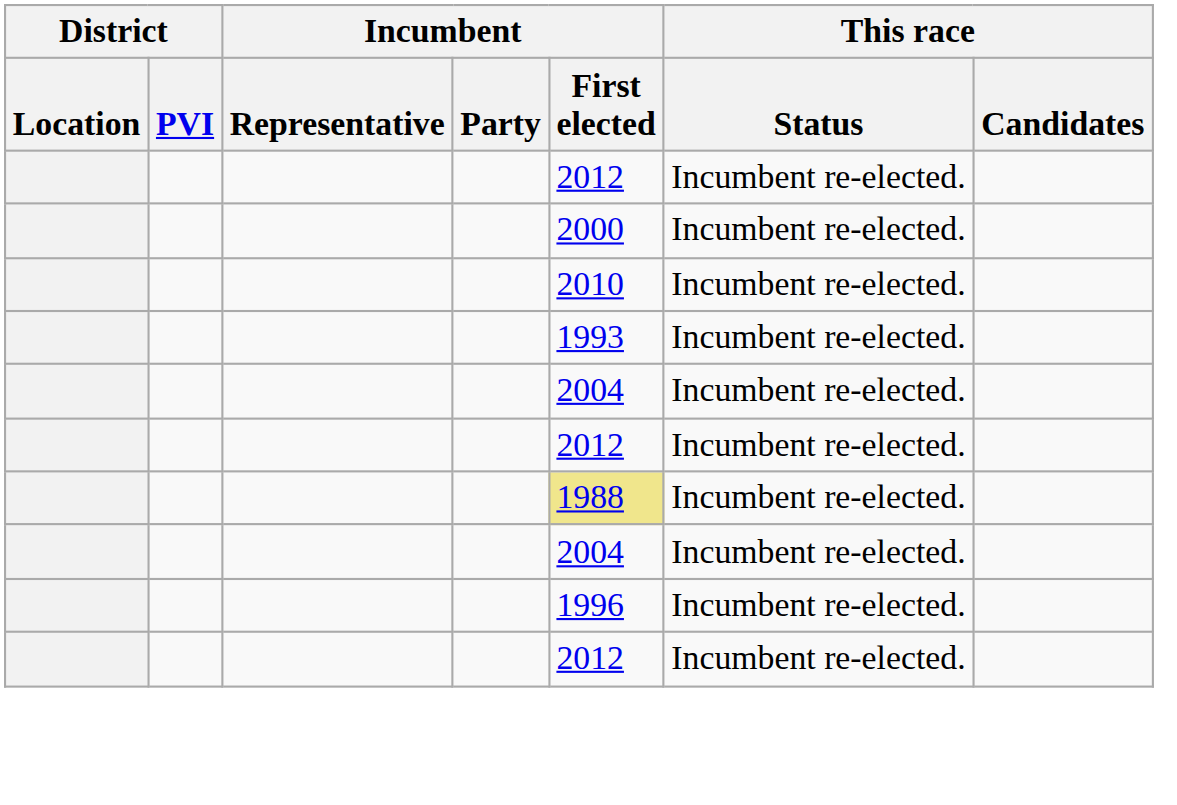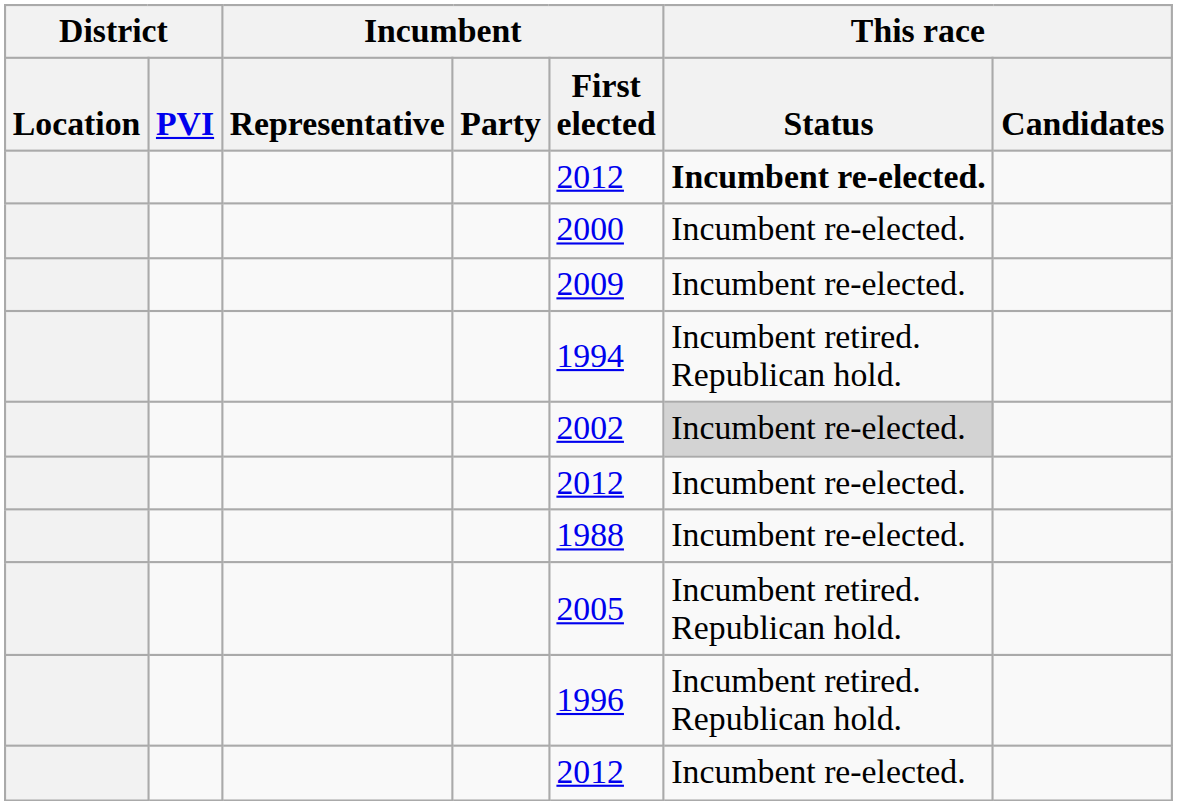row 3 | This race / Status: normal -> bold
row 5 | Incumbent / First elected: 2010 -> 2009
row 6 | Incumbent / First elected: 1993 -> 1994
row 6 | This race / Status: Incumbent re-elected. -> Incumbent retired. Republican hold.
row 7 | Incumbent / First elected: 2004 -> 2002
row 7 | This race / Status: no background -> lightgrey background
row 9 | Incumbent / First elected: khaki background -> no background
row 10 | Incumbent / First elected: 2004 -> 2005
row 10 | This race / Status: Incumbent re-elected. -> Incumbent retired. Republican hold.
row 11 | This race / Status: Incumbent re-elected. -> Incumbent retired. Republican hold.
